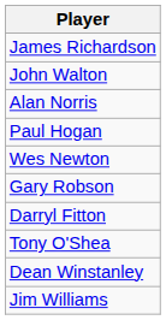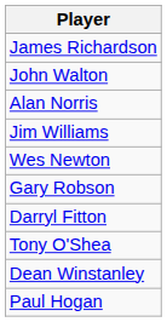row 5 | column 1: Paul Hogan -> Jim Williams
row 11 | column 1: Jim Williams -> Paul Hogan
